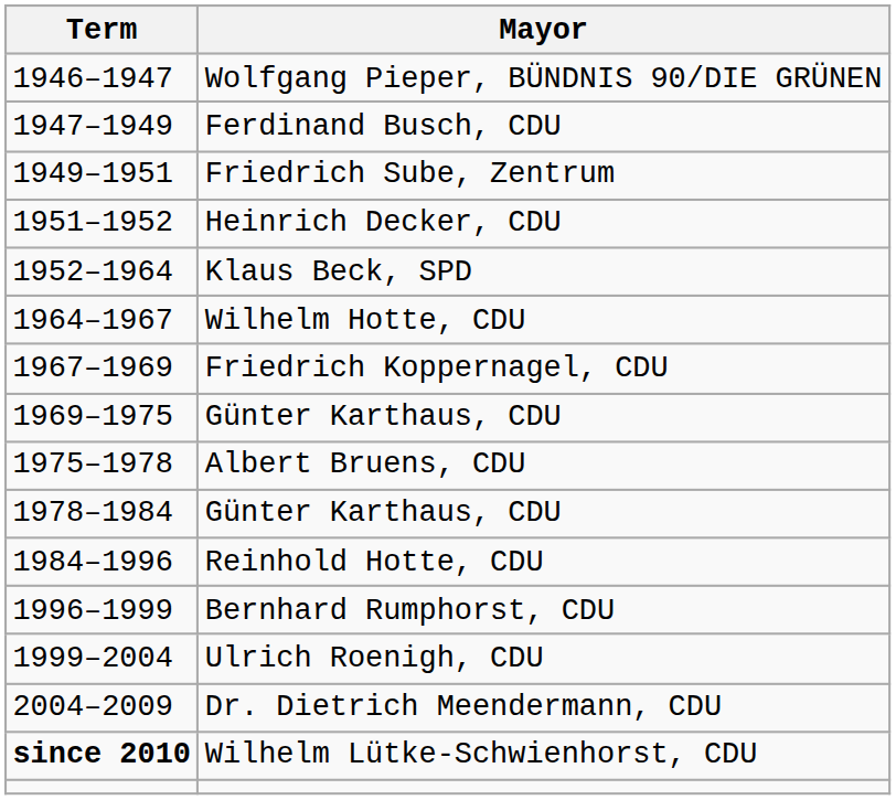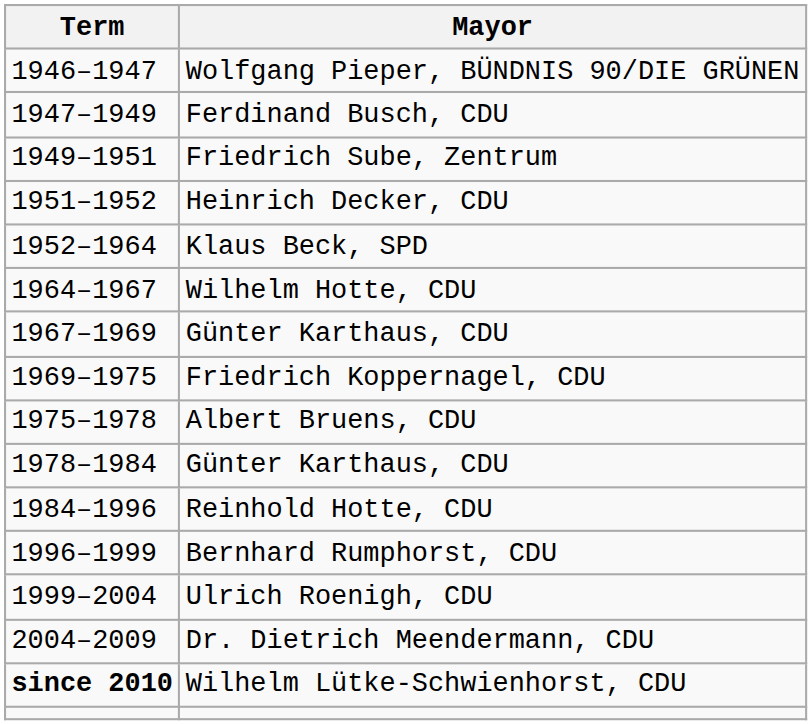row 8 | Mayor: Friedrich Koppernagel, CDU -> Günter Karthaus, CDU
row 9 | Mayor: Günter Karthaus, CDU -> Friedrich Koppernagel, CDU
